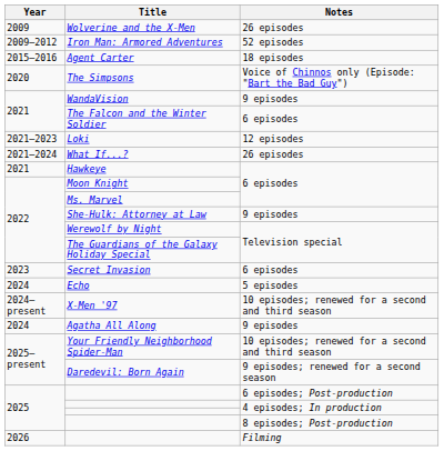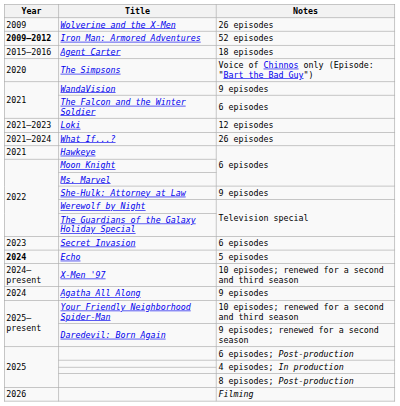Iron Man: Armored Adventures | Year: normal -> bold
Echo | Year: normal -> bold
